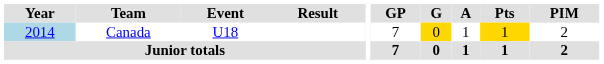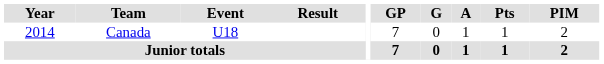Canada | Year: lightblue background -> no background
Canada | G: gold background -> no background
Canada | Pts: gold background -> no background
